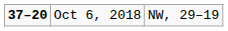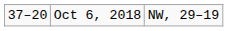Oct 6, 2018 | column 1: bold -> normal
